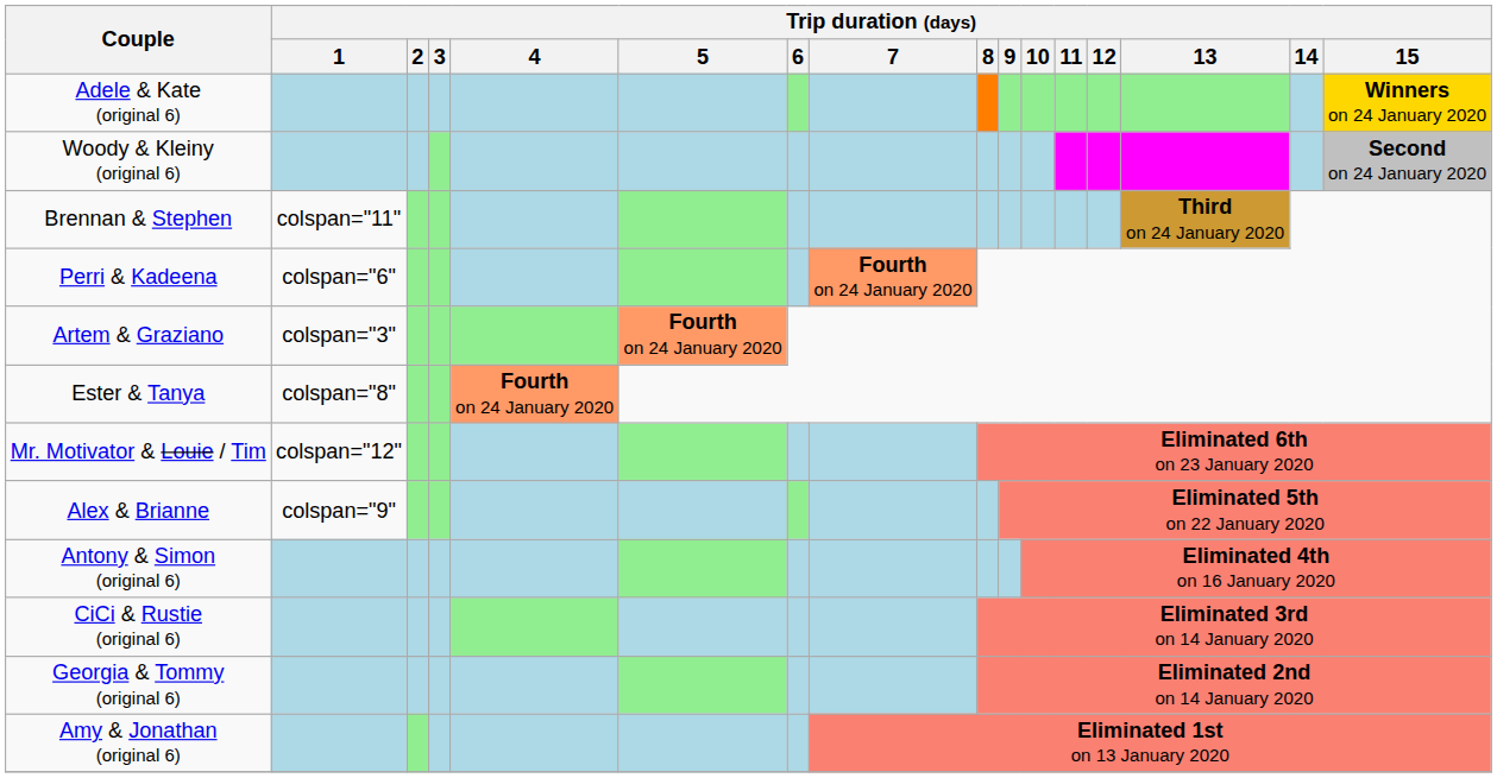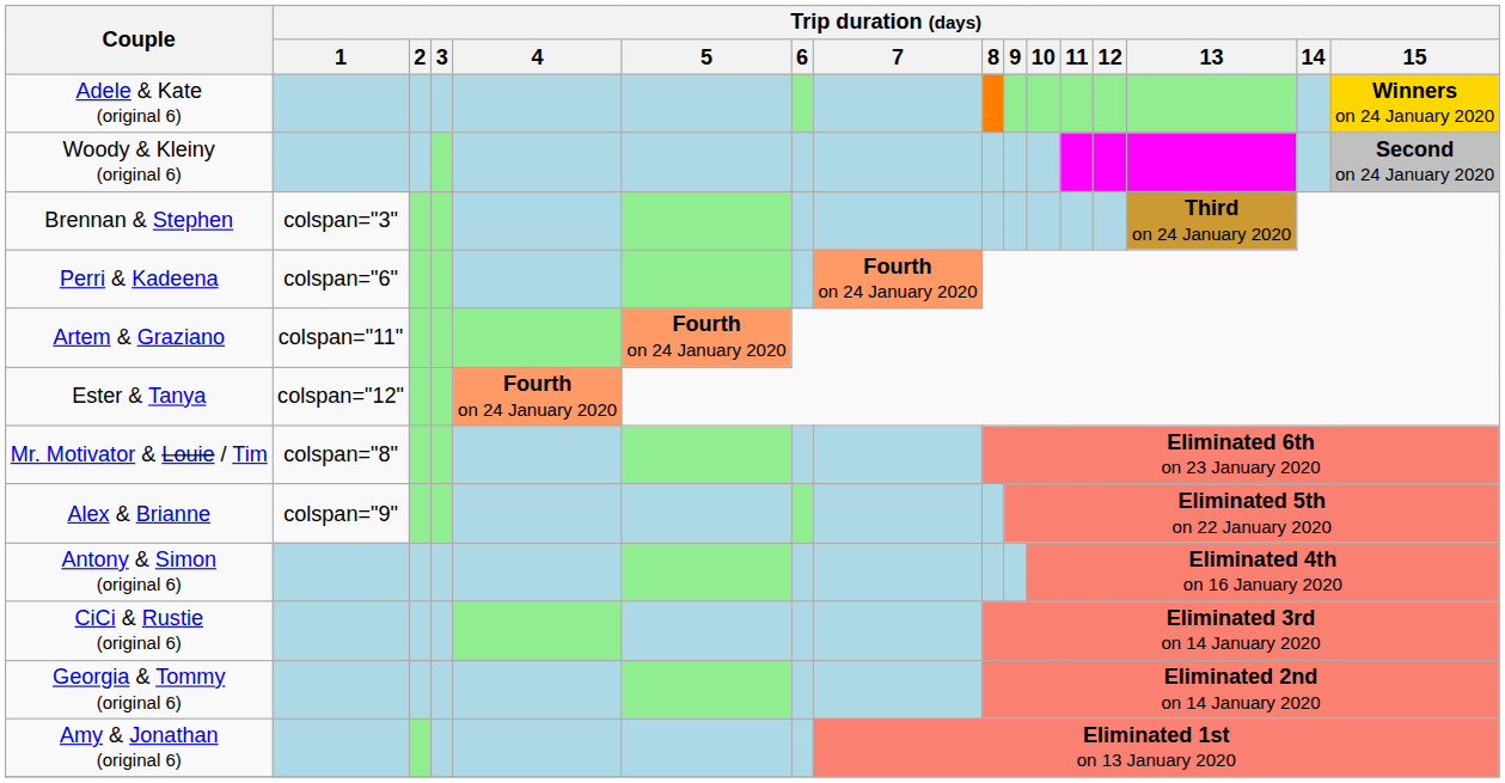Brennan & Stephen | Trip duration (days) / 1: colspan="11" -> colspan="3"
Artem & Graziano | Trip duration (days) / 1: colspan="3" -> colspan="11"
Ester & Tanya | Trip duration (days) / 1: colspan="8" -> colspan="12"
Mr. Motivator & Louie / Tim | Trip duration (days) / 1: colspan="12" -> colspan="8"
